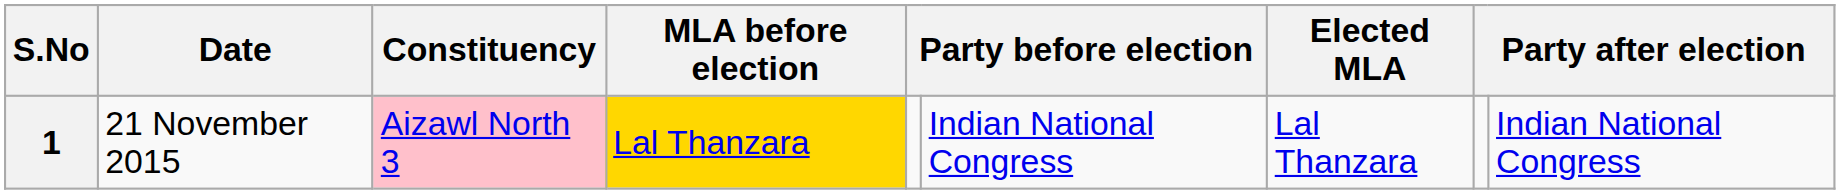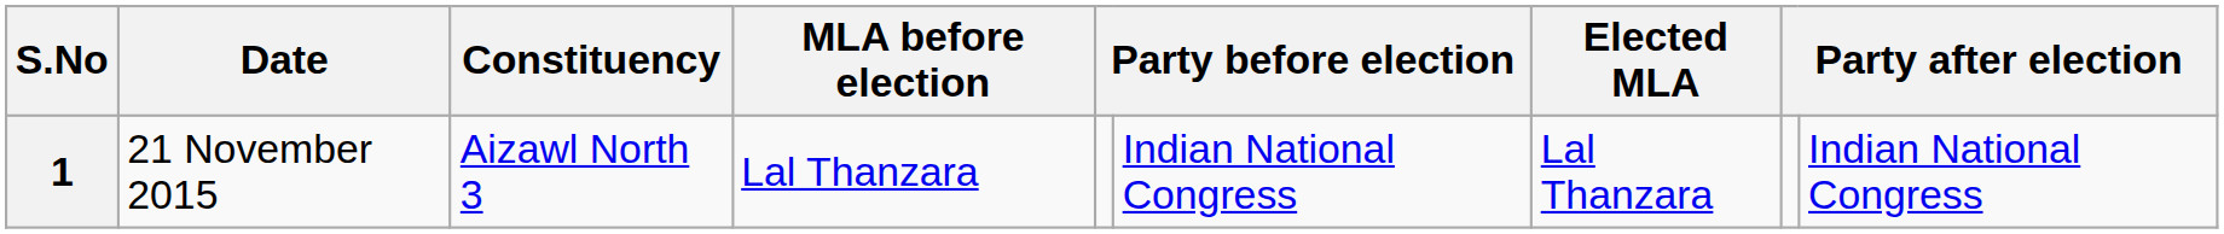1 | Constituency: pink background -> no background
1 | MLA before election: gold background -> no background
